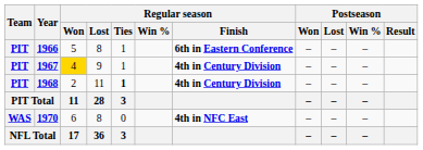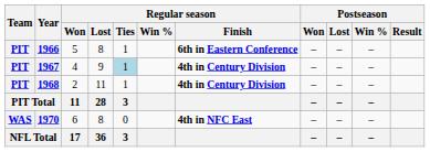1967 | Regular season / Won: gold background -> no background
1967 | Regular season / Ties: no background -> lightblue background
1968 | Regular season / Ties: bold -> normal
